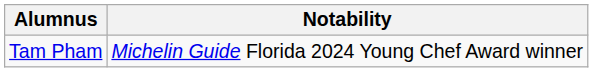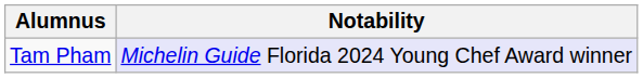Tam Pham | Notability: no background -> lavender background
